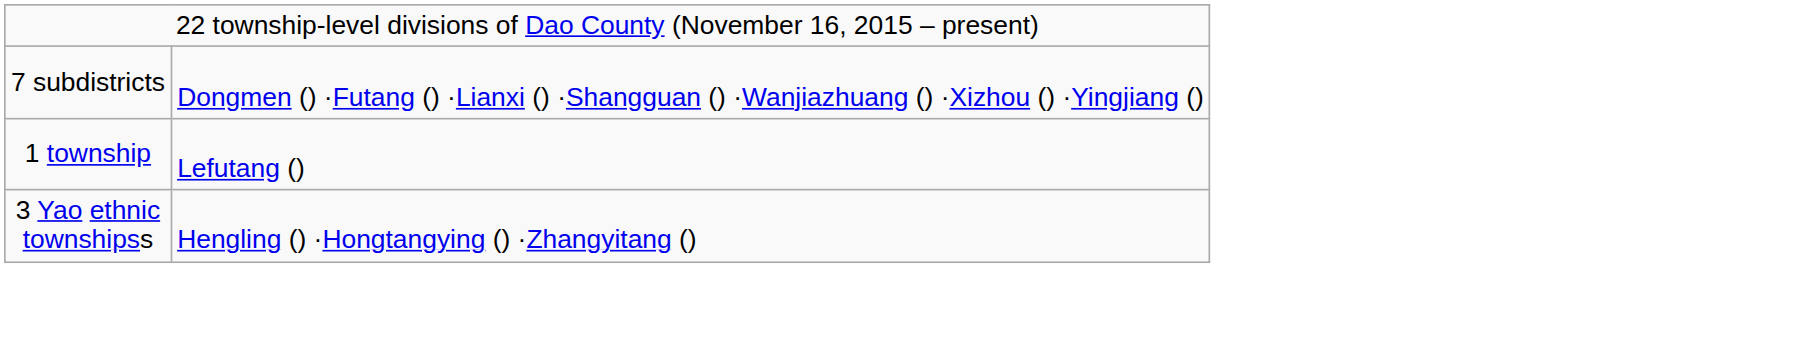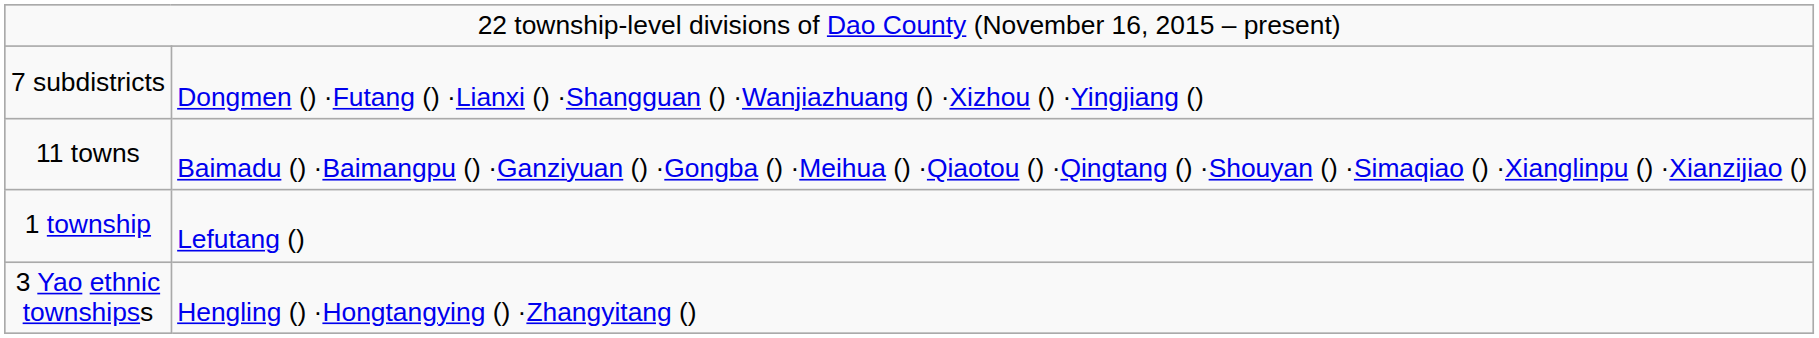+ row: 11 towns | Baimadu () ·Baimangpu () ·Ganziyuan () ·Gongba () ·Meihua () ·Qiaotou () ·Qingtang () ·Shouyan () ·Simaqiao () ·Xianglinpu () ·Xianzijiao ()
